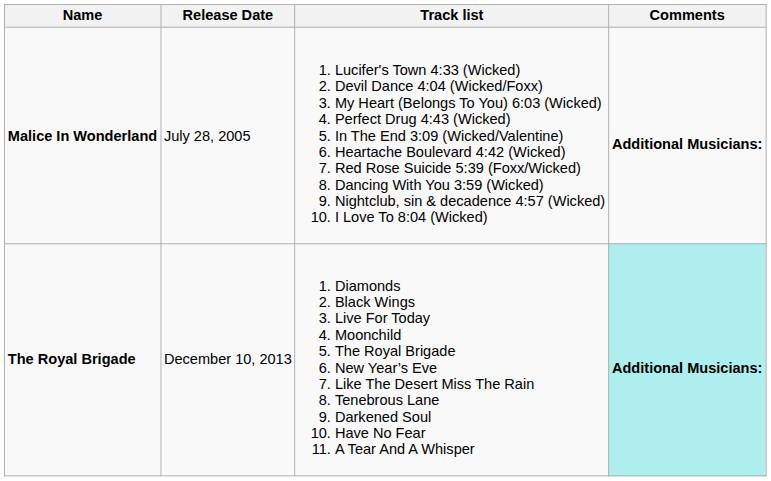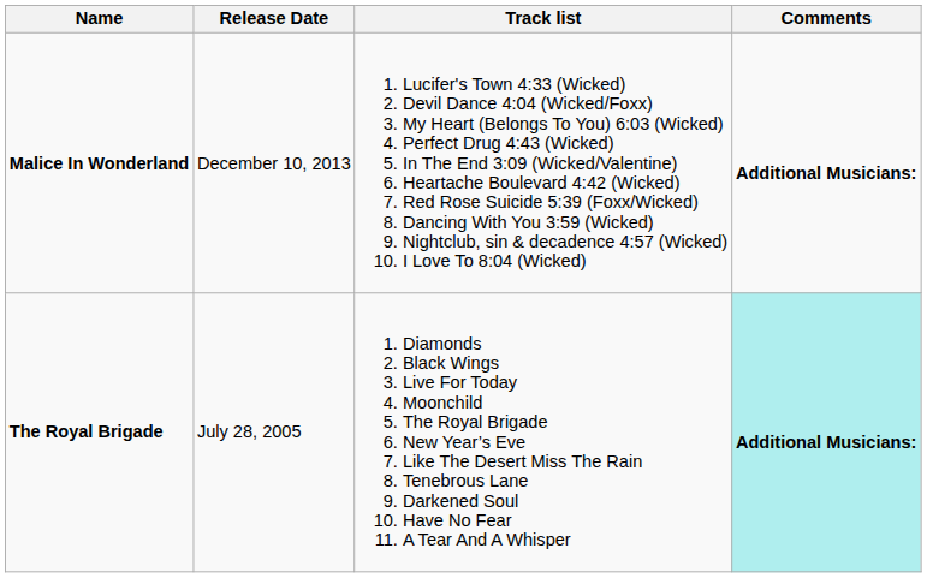Malice In Wonderland | Release Date: July 28, 2005 -> December 10, 2013
The Royal Brigade | Release Date: December 10, 2013 -> July 28, 2005
